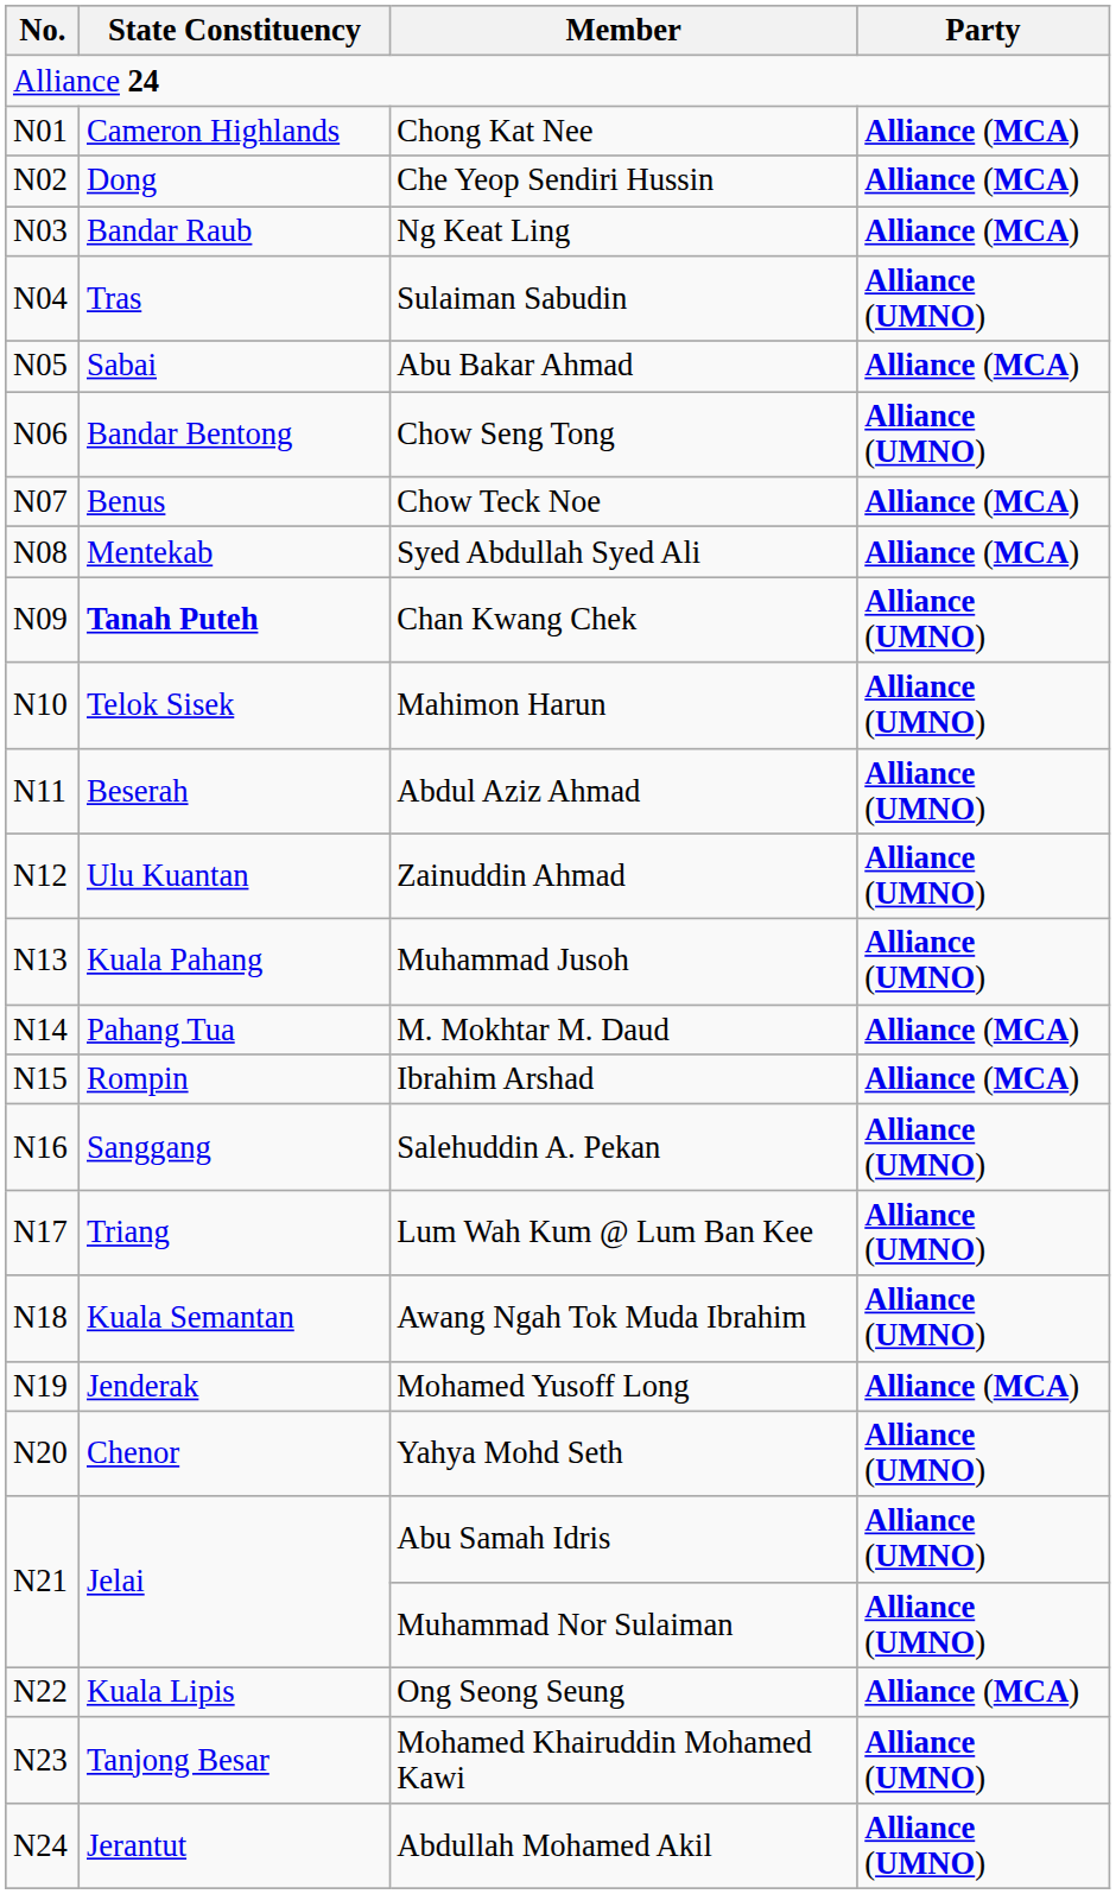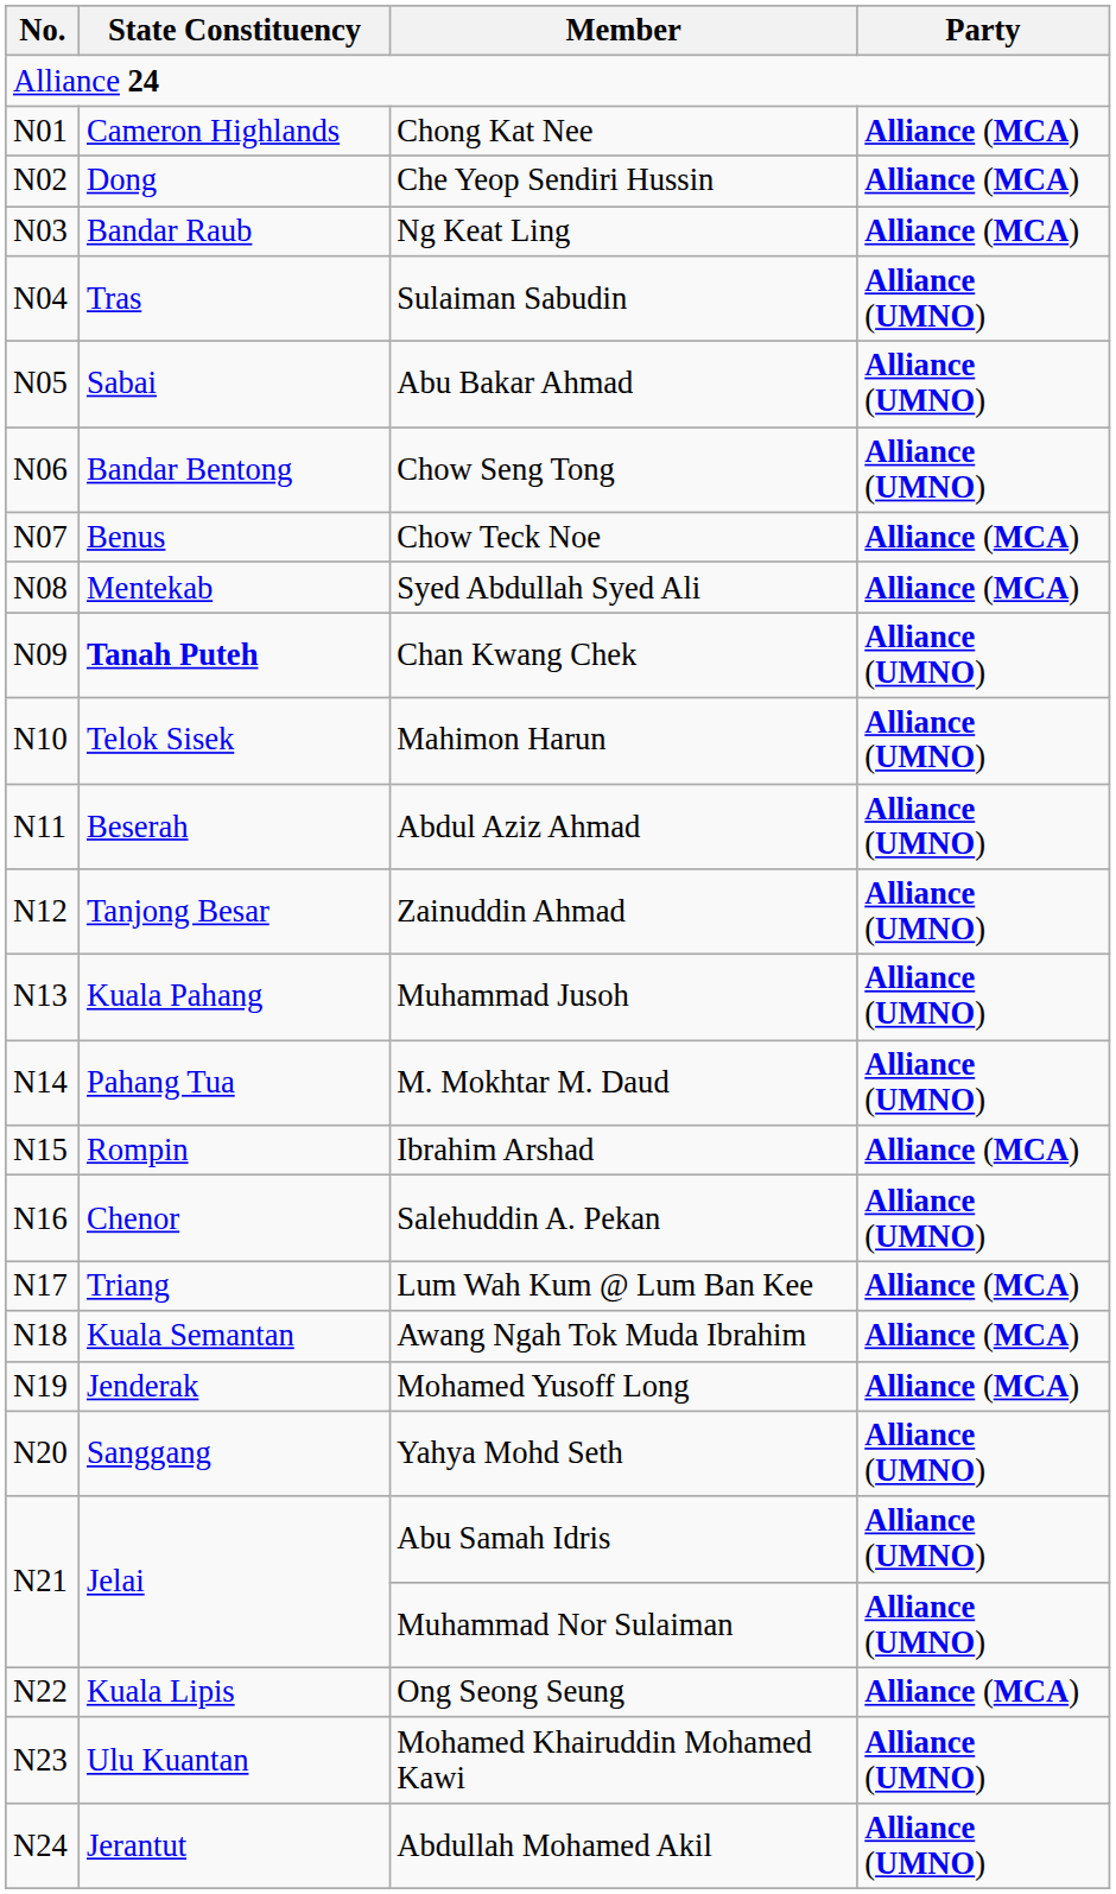Abu Bakar Ahmad | Party: Alliance (MCA) -> Alliance (UMNO)
Zainuddin Ahmad | State Constituency: Ulu Kuantan -> Tanjong Besar
M. Mokhtar M. Daud | Party: Alliance (MCA) -> Alliance (UMNO)
Salehuddin A. Pekan | State Constituency: Sanggang -> Chenor
Lum Wah Kum @ Lum Ban Kee | Party: Alliance (UMNO) -> Alliance (MCA)
Awang Ngah Tok Muda Ibrahim | Party: Alliance (UMNO) -> Alliance (MCA)
Yahya Mohd Seth | State Constituency: Chenor -> Sanggang
Mohamed Khairuddin Mohamed Kawi | State Constituency: Tanjong Besar -> Ulu Kuantan
